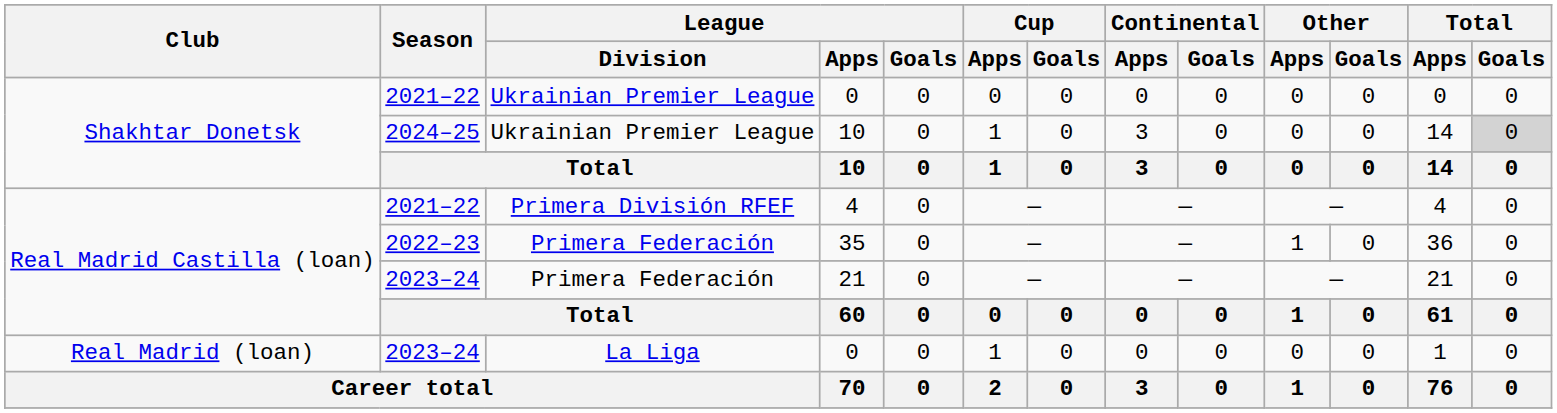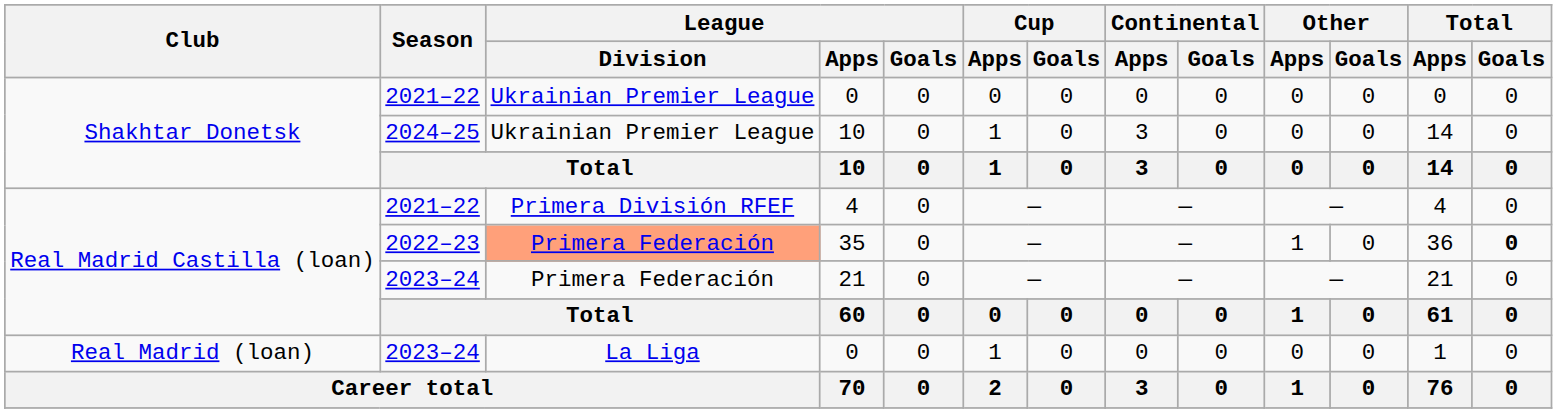2024–25 / 10 | Total / Goals: lightgrey background -> no background
35 | League / Division: no background -> lightsalmon background
35 | Total / Goals: normal -> bold
